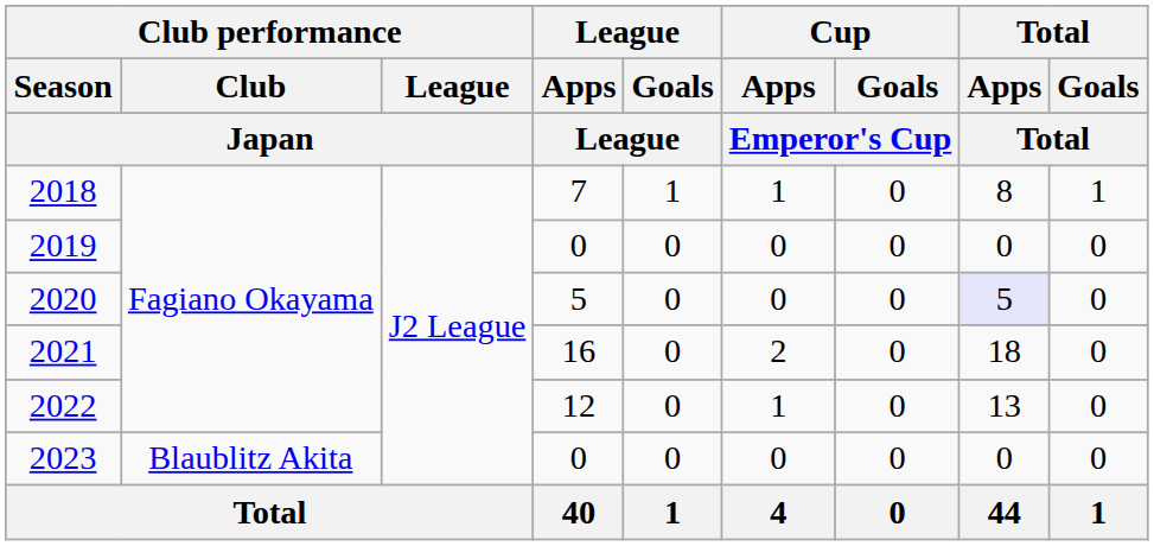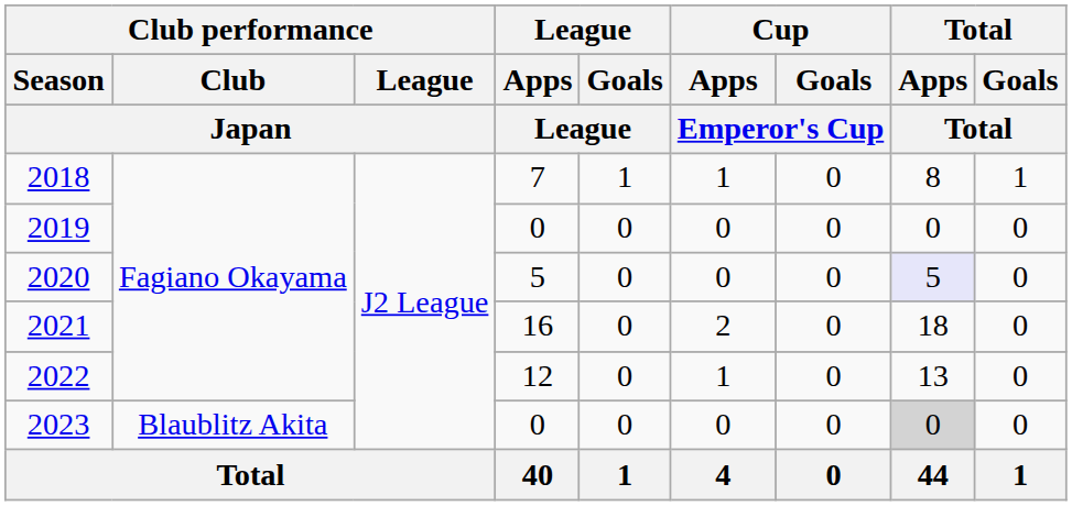2023 | Total / Apps / Total: no background -> lightgrey background
